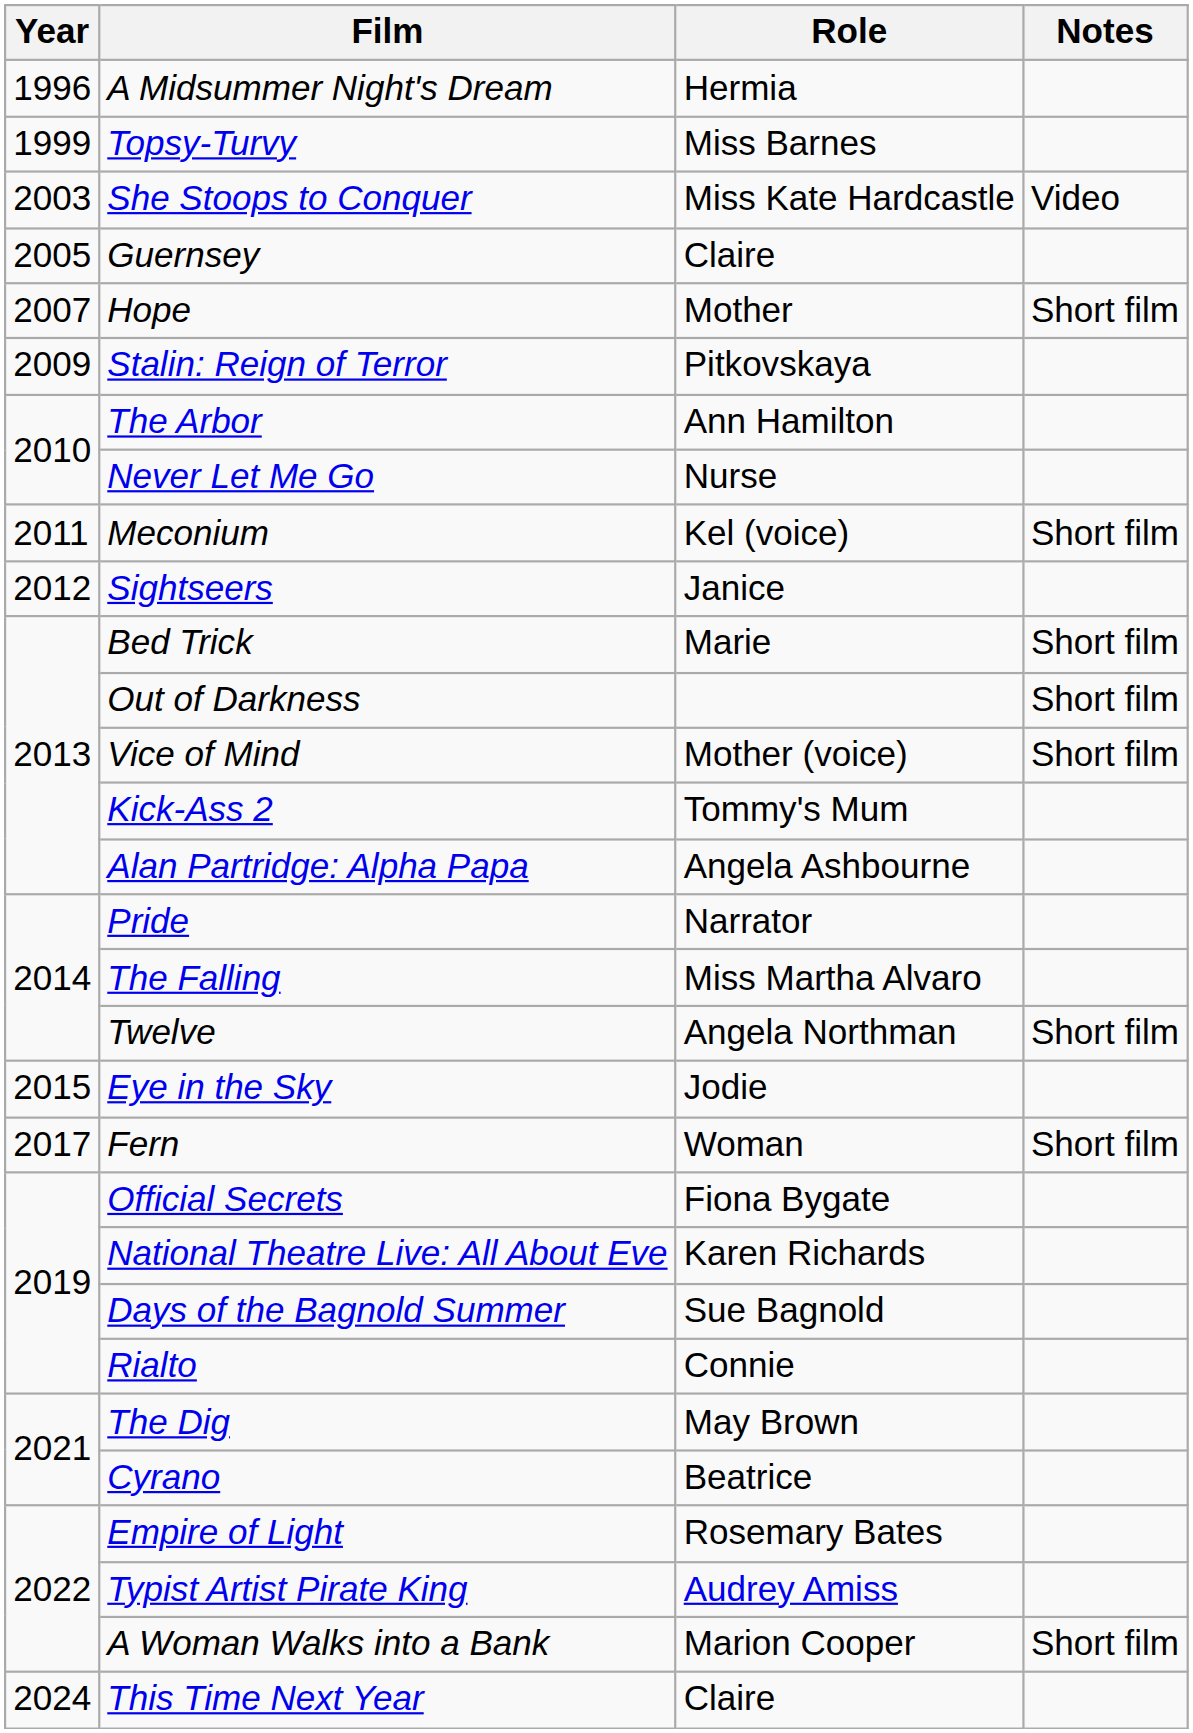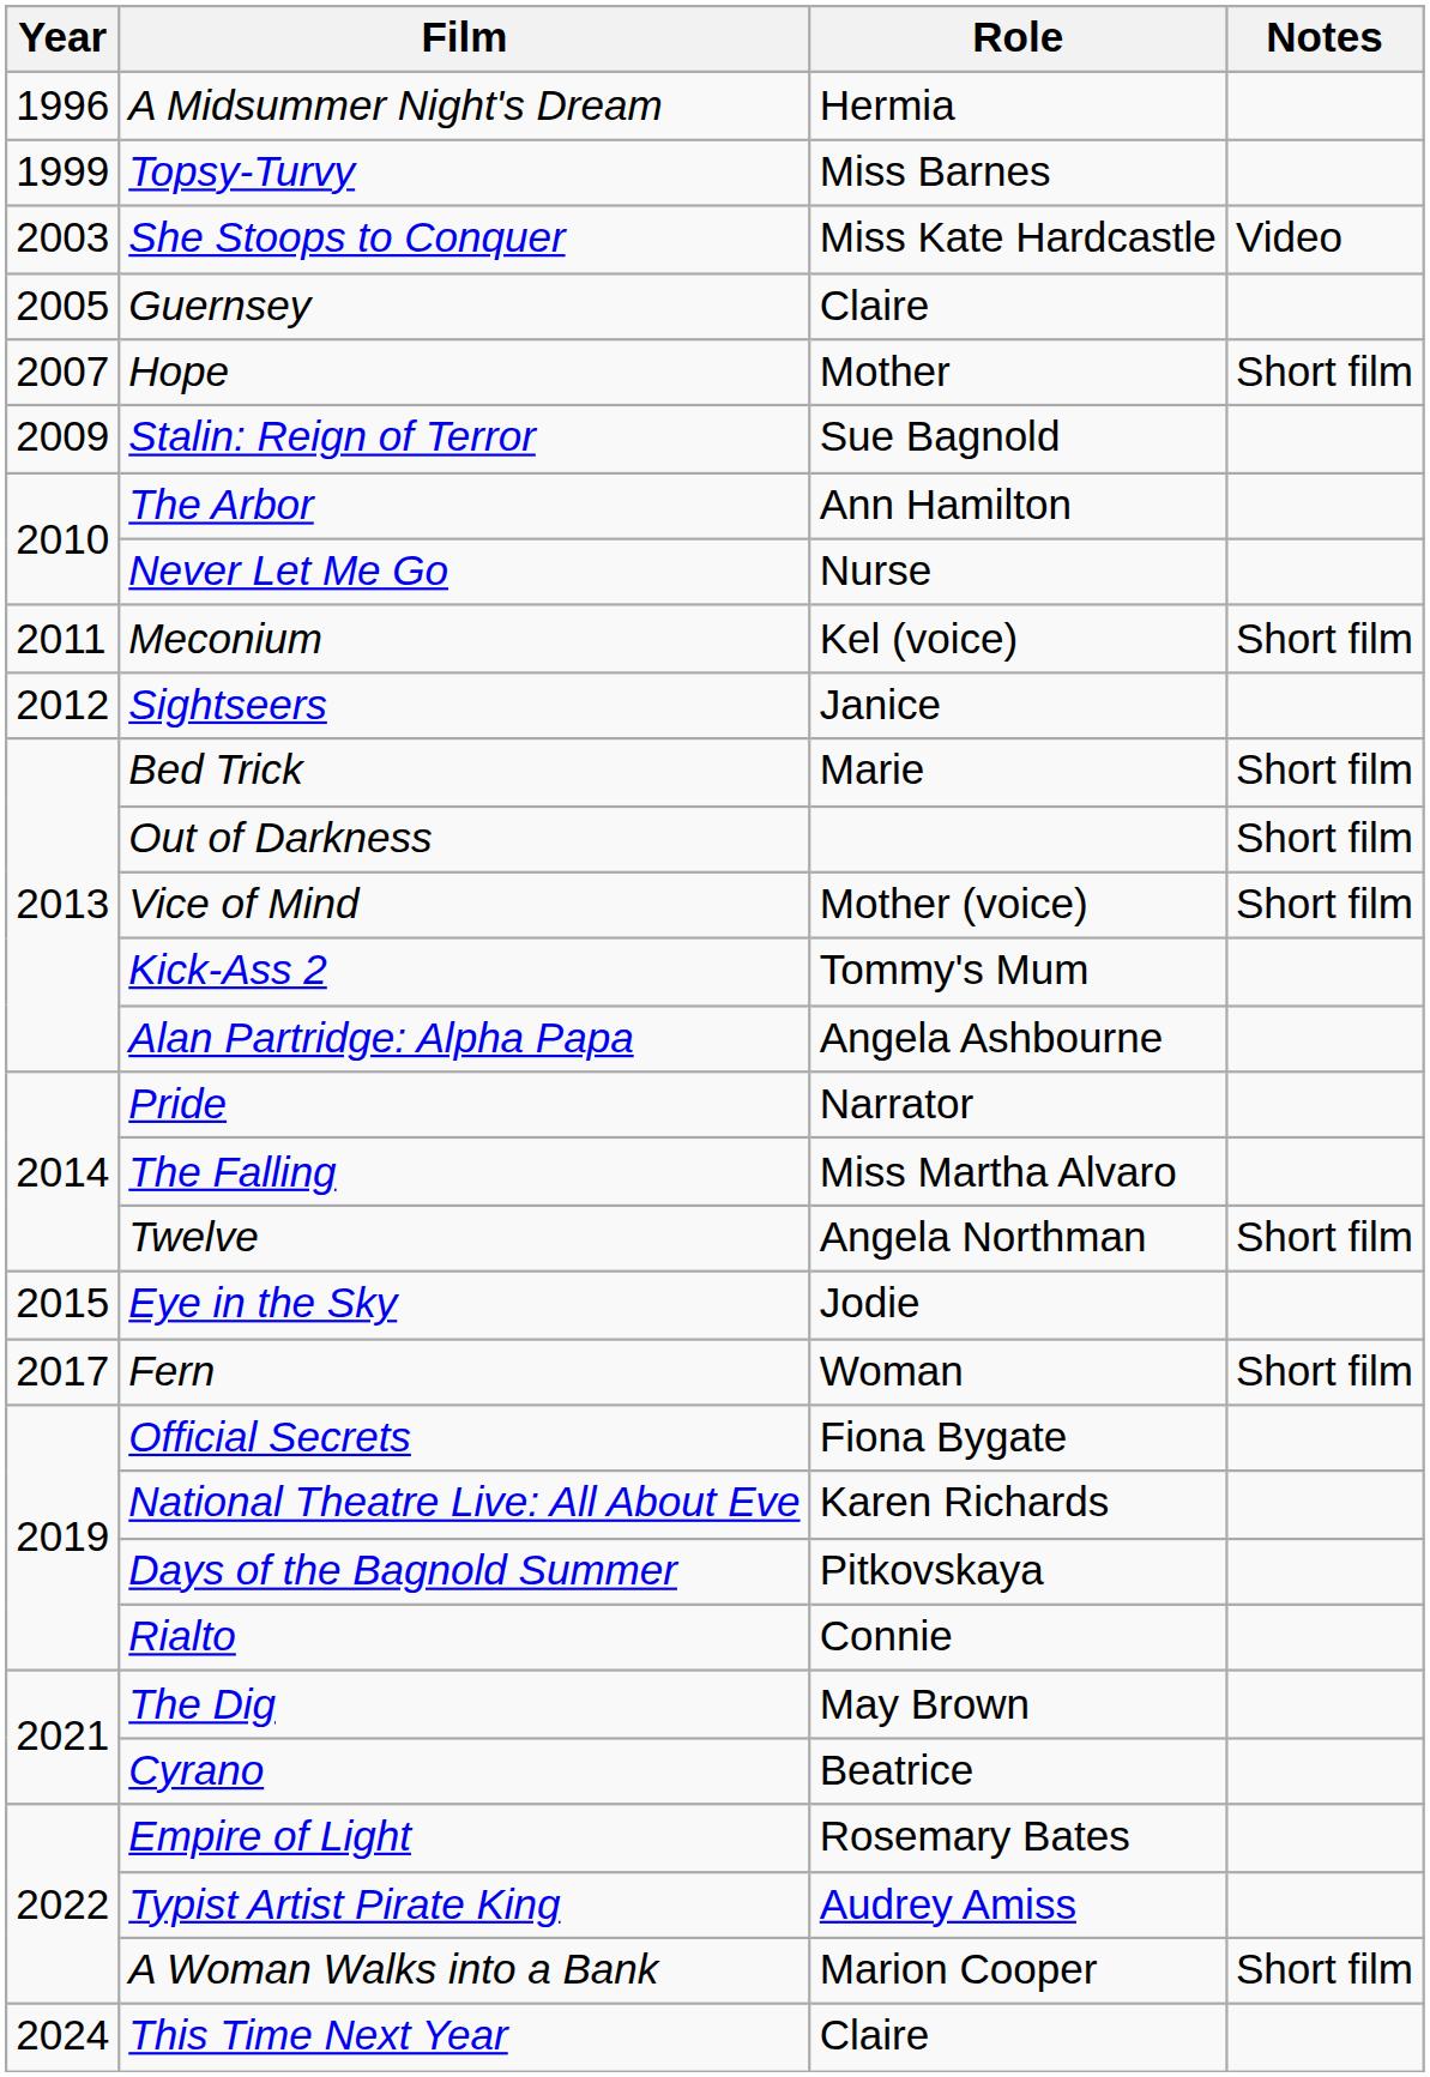Stalin: Reign of Terror | Role: Pitkovskaya -> Sue Bagnold
Days of the Bagnold Summer | Role: Sue Bagnold -> Pitkovskaya
